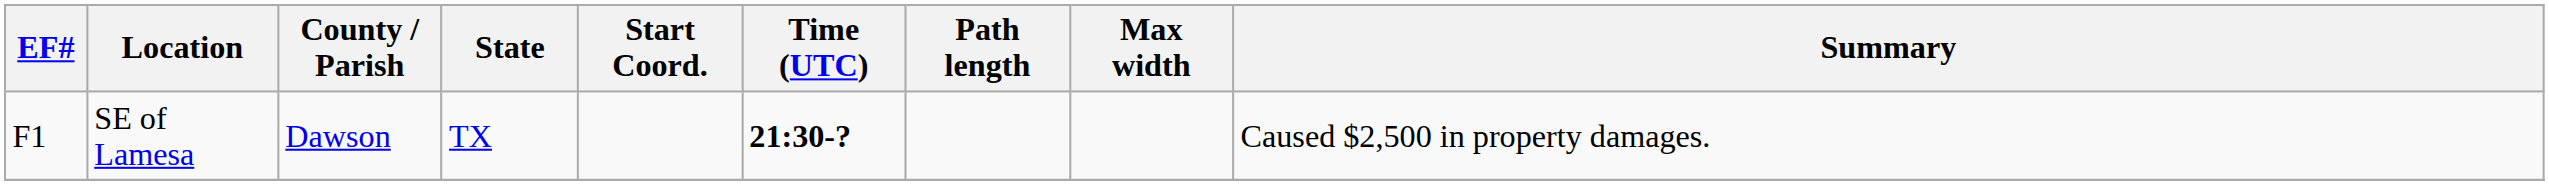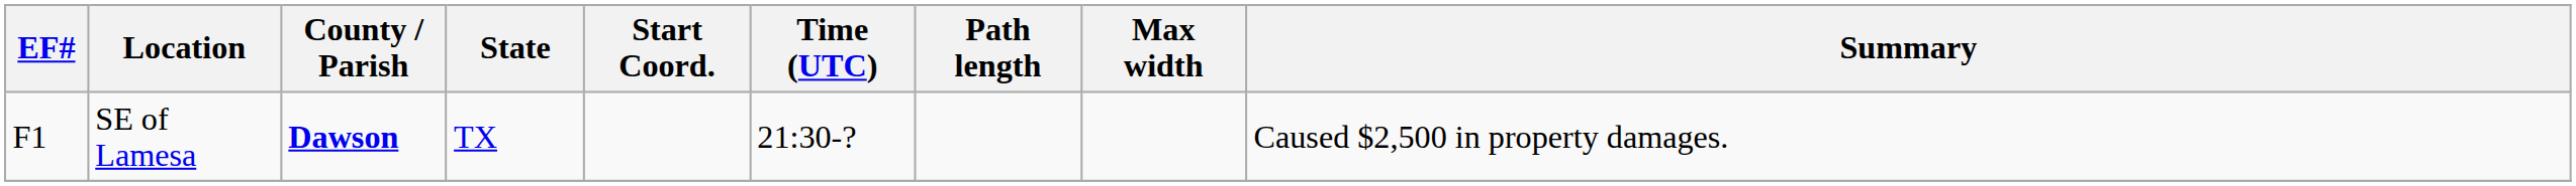SE of Lamesa | County / Parish: normal -> bold
SE of Lamesa | Time (UTC): bold -> normal
